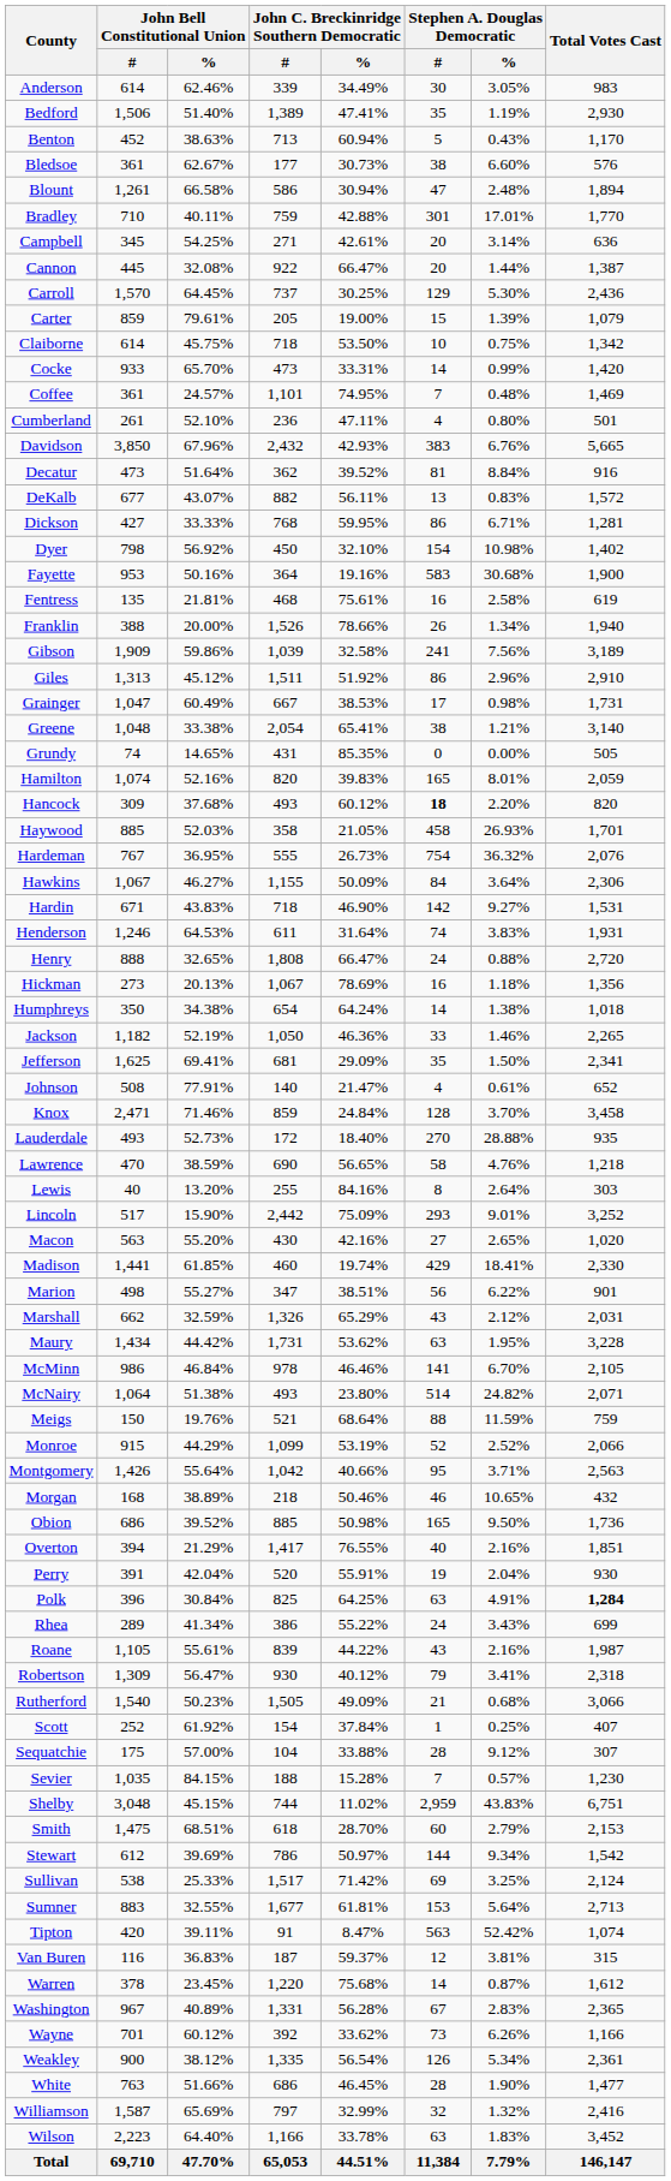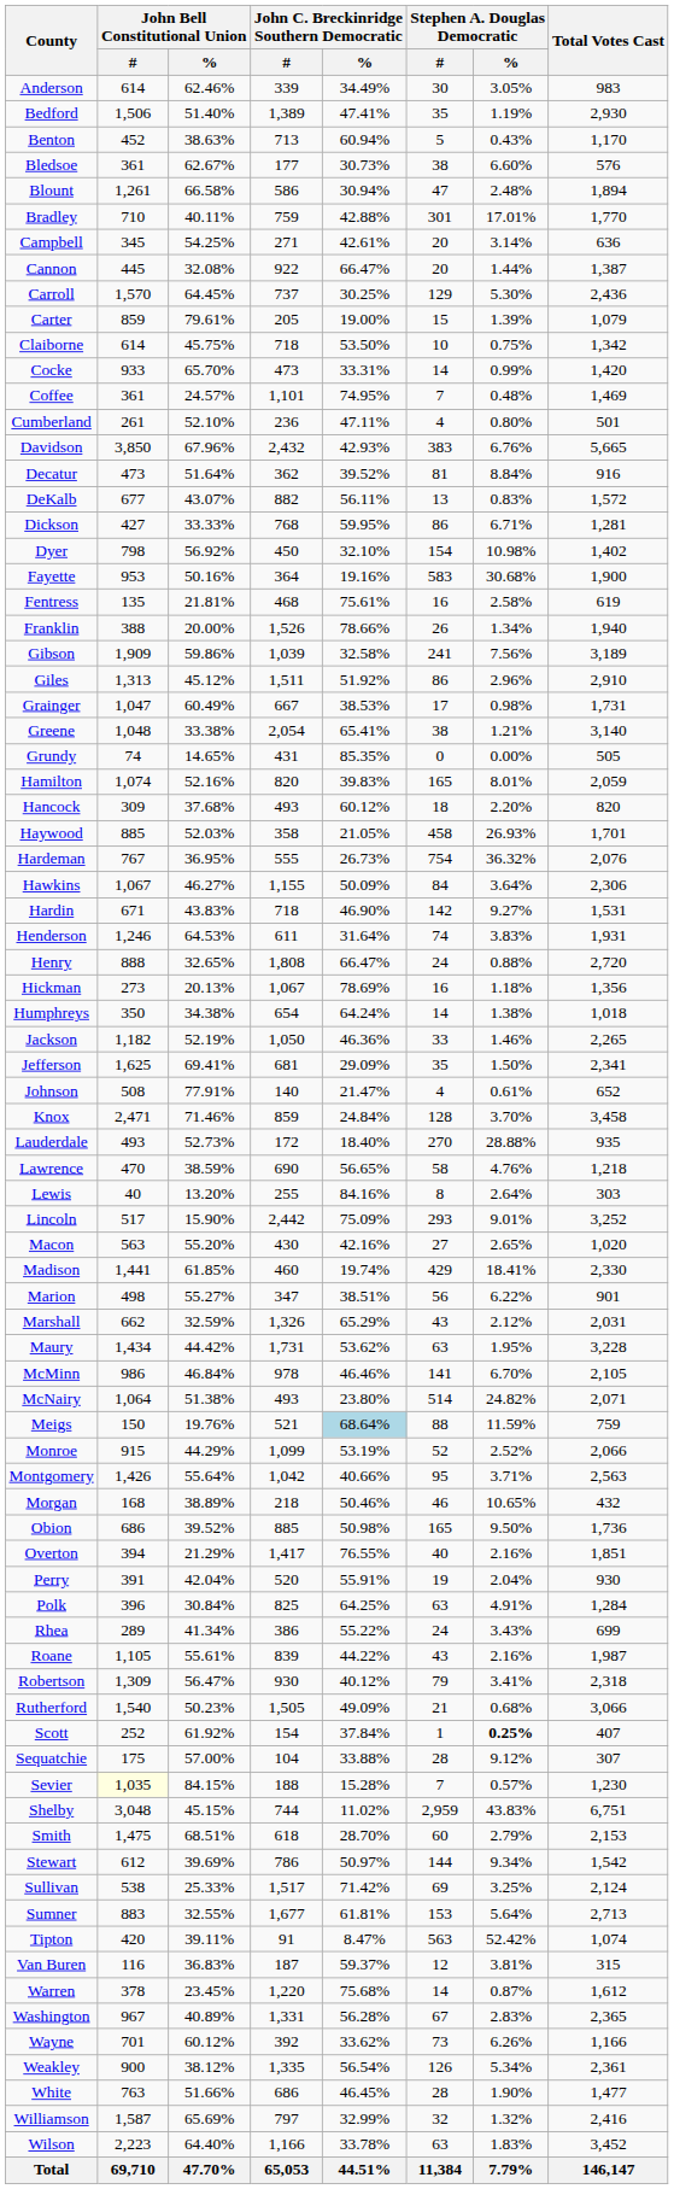Hancock | Stephen A. Douglas Democratic / #: bold -> normal
Meigs | John C. Breckinridge Southern Democratic / %: no background -> lightblue background
Polk | Total Votes Cast: bold -> normal
Scott | Stephen A. Douglas Democratic / %: normal -> bold
Sevier | John Bell Constitutional Union / #: no background -> lightyellow background
